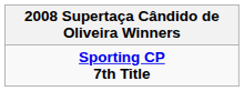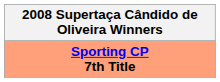row 2 | column 1: no background -> lightsalmon background
